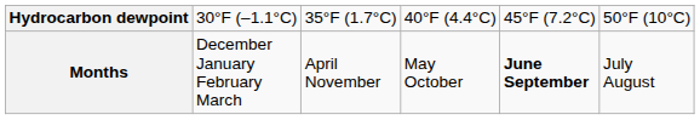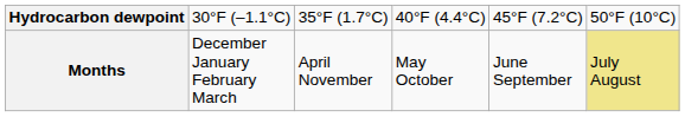Months | column 5: bold -> normal
Months | column 6: no background -> khaki background
